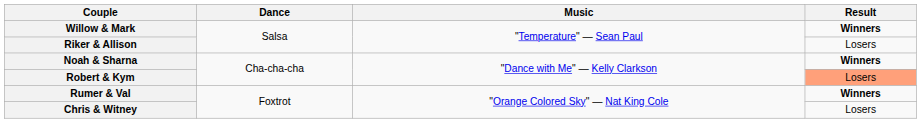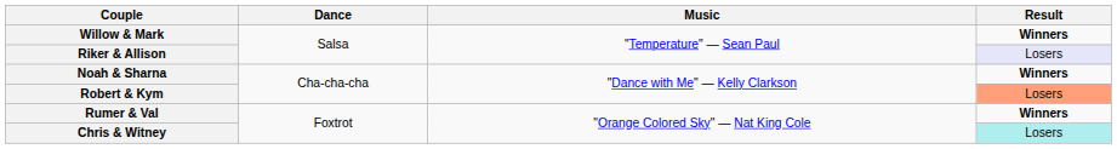Riker & Allison | Result: no background -> lavender background
Chris & Witney | Result: no background -> paleturquoise background
